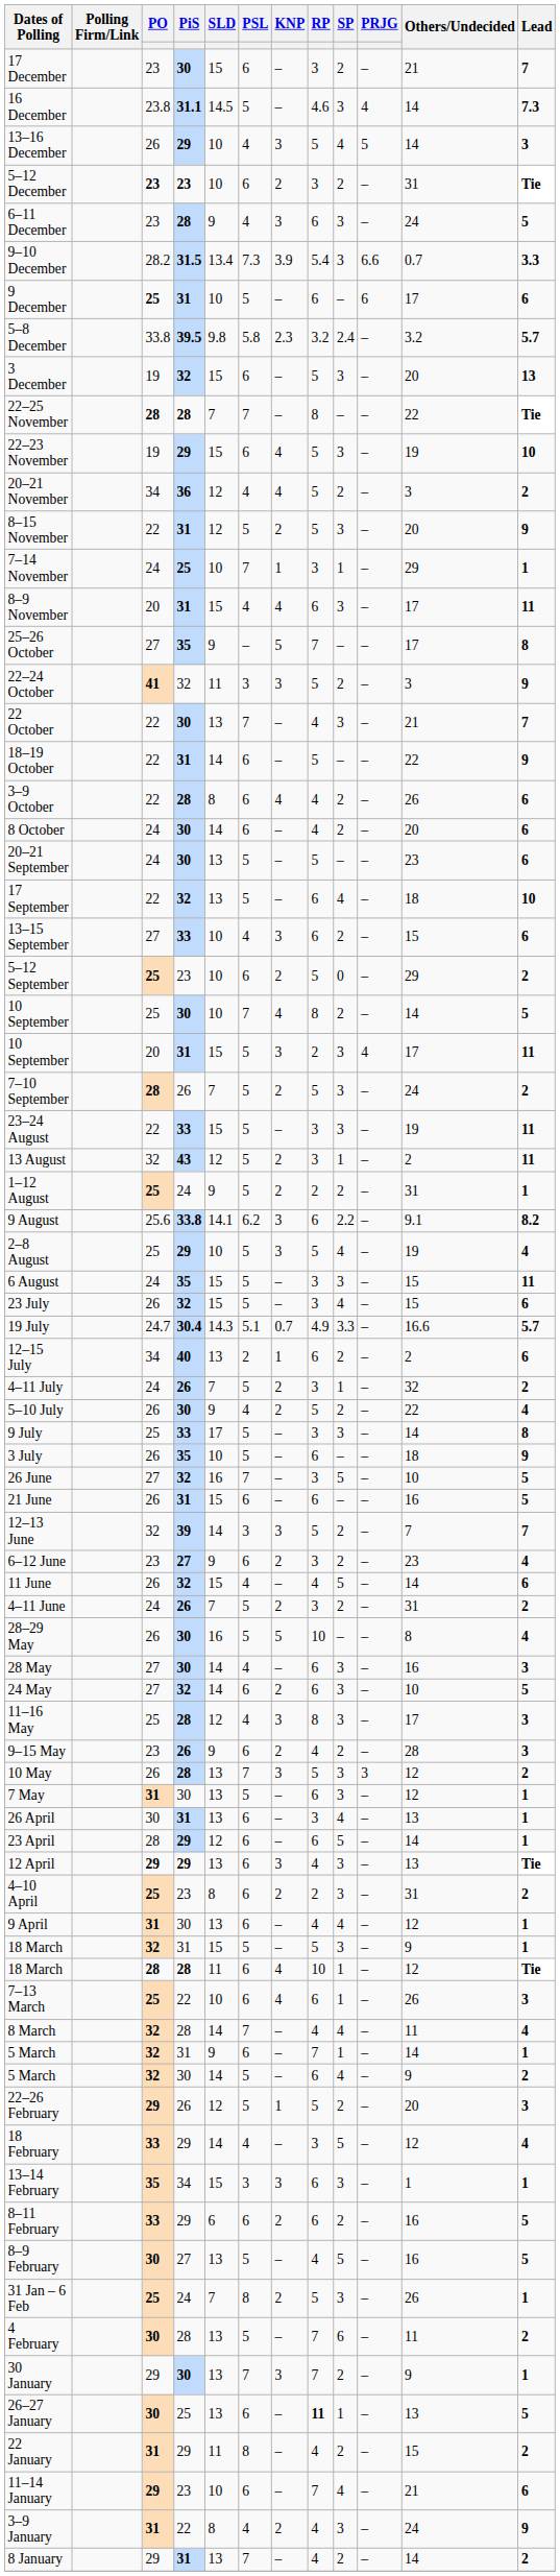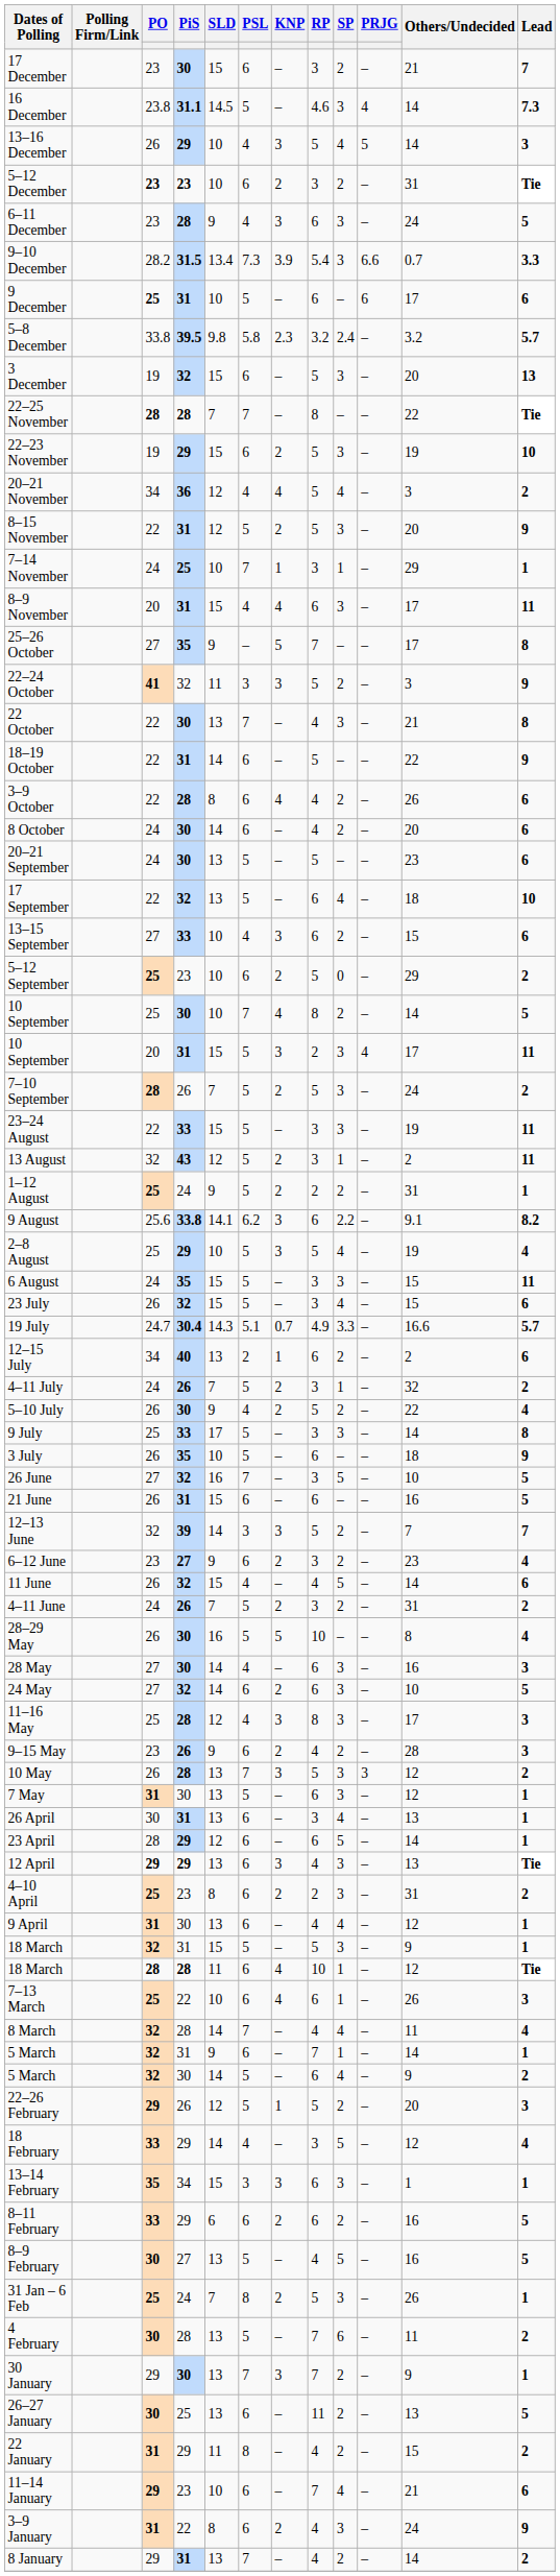22–23 November | KNP: 4 -> 2
20–21 November | SP: 2 -> 4
22 October | Lead: 7 -> 8
26–27 January | RP: bold -> normal
26–27 January | SP: 1 -> 2
3–9 January | PSL: 4 -> 6
